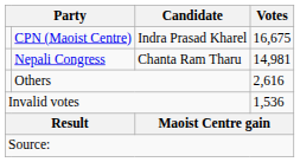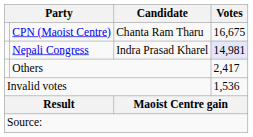CPN (Maoist Centre) | Candidate: Indra Prasad Kharel -> Chanta Ram Tharu
Nepali Congress | Candidate: Chanta Ram Tharu -> Indra Prasad Kharel
Nepali Congress | Votes: no background -> lavender background
Others | Votes: 2,616 -> 2,417
